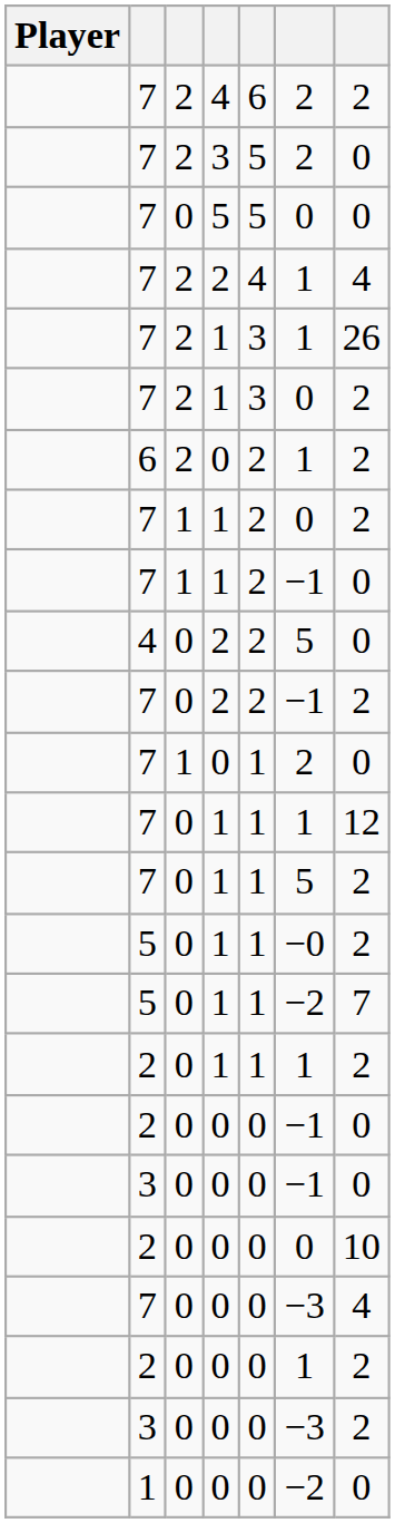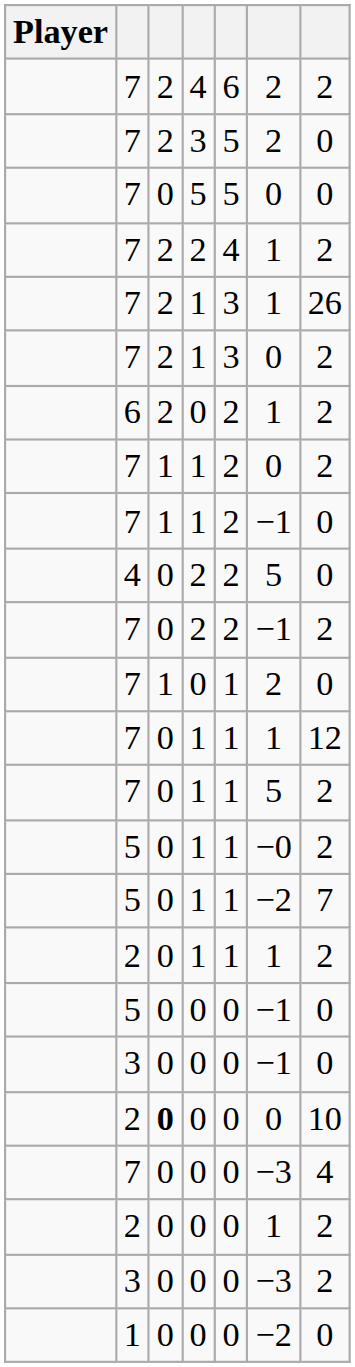row 5 | column 7: 4 -> 2
row 19 | column 2: 2 -> 5
row 21 | column 3: normal -> bold
